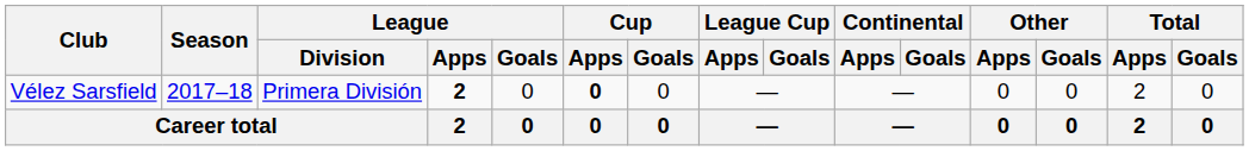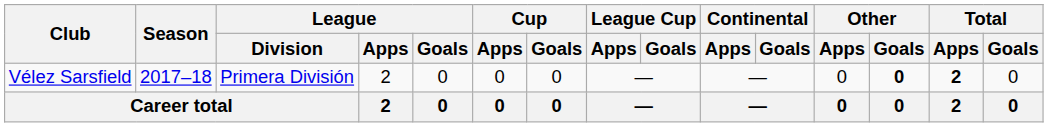Vélez Sarsfield | League / Apps: bold -> normal
Vélez Sarsfield | Cup / Apps: bold -> normal
Vélez Sarsfield | Other / Goals: normal -> bold
Vélez Sarsfield | Total / Apps: normal -> bold
